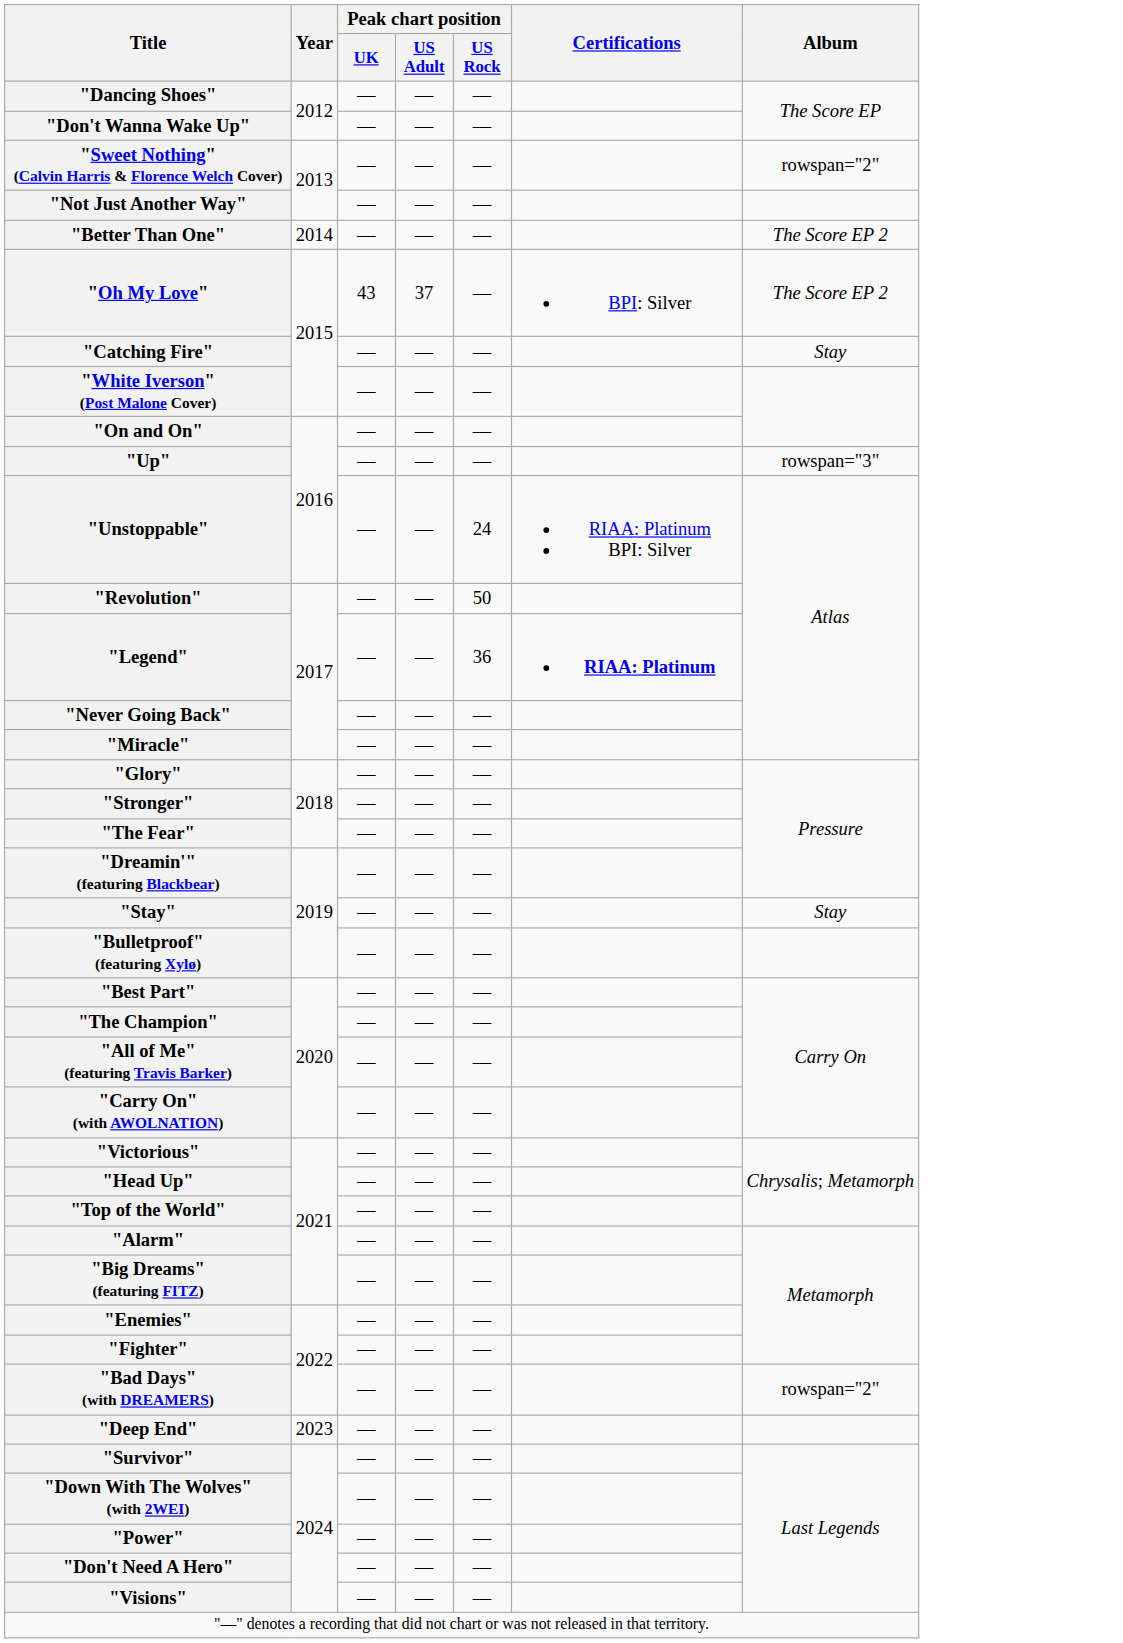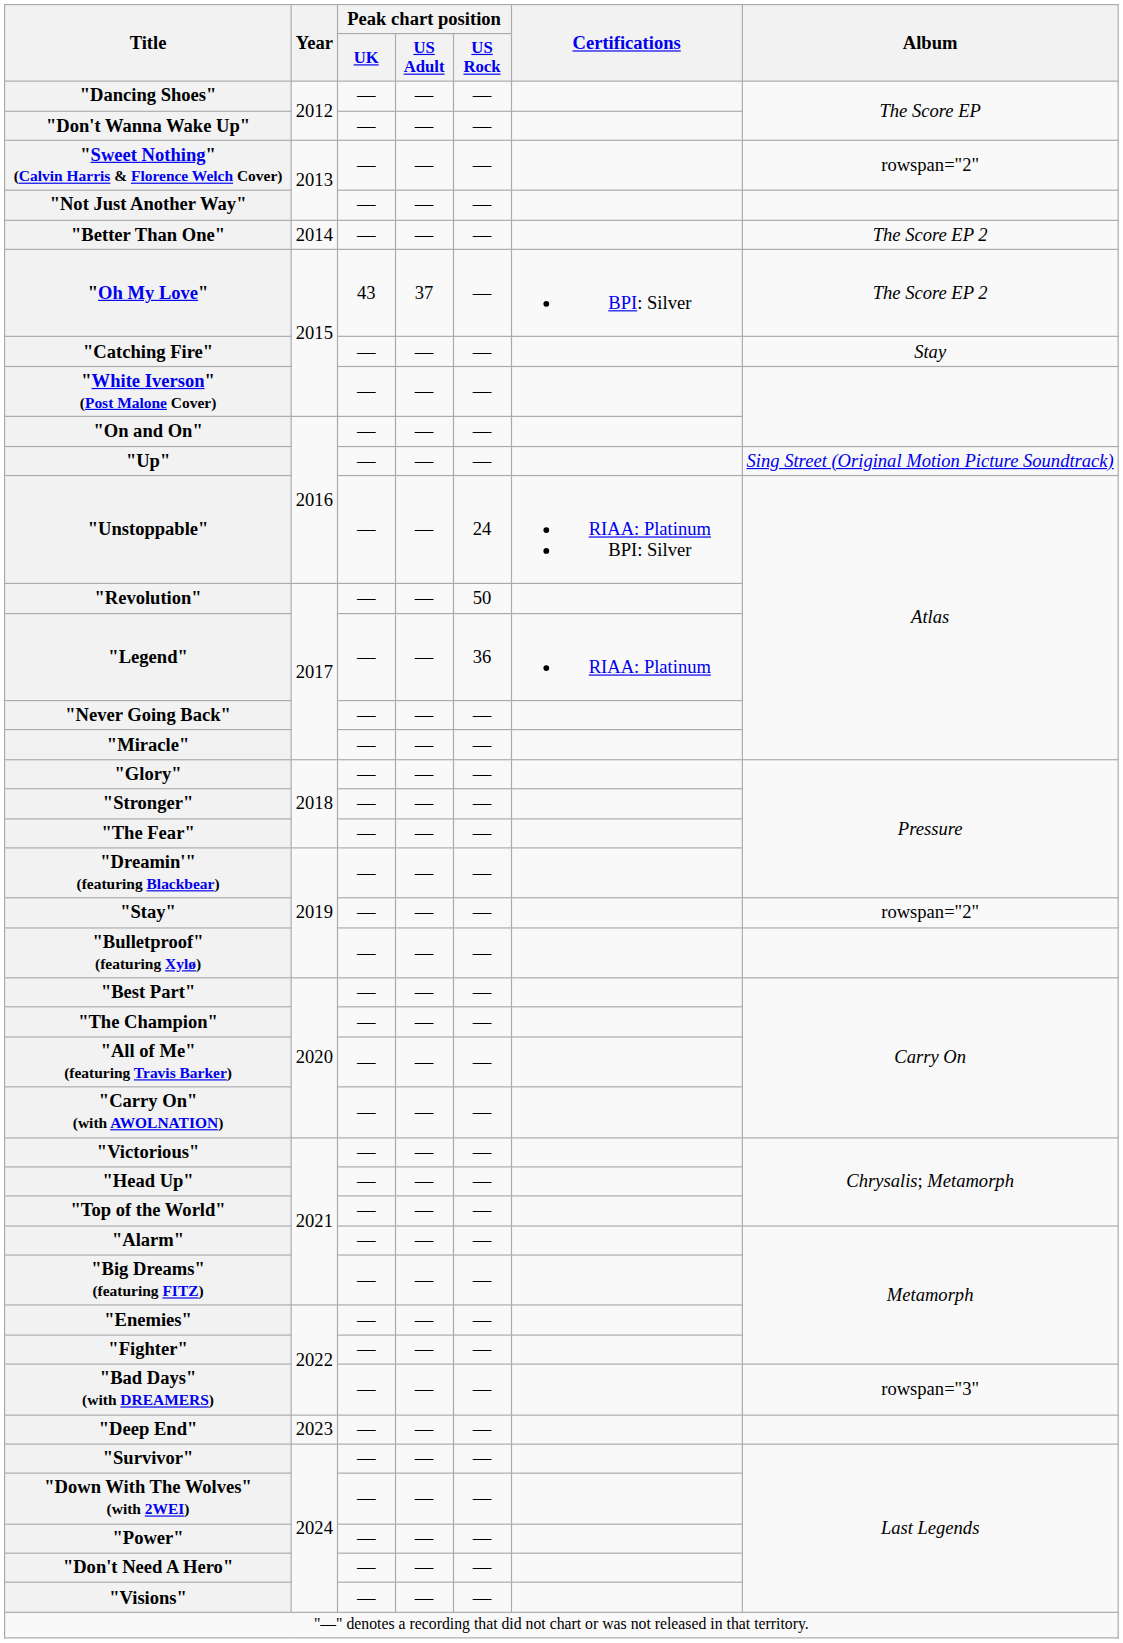"Up" | Album: rowspan="3" -> Sing Street (Original Motion Picture Soundtrack)
"Legend" | Certifications: bold -> normal
"Stay" | Album: Stay -> rowspan="2"
"Bad Days" (with DREAMERS) | Album: rowspan="2" -> rowspan="3"
